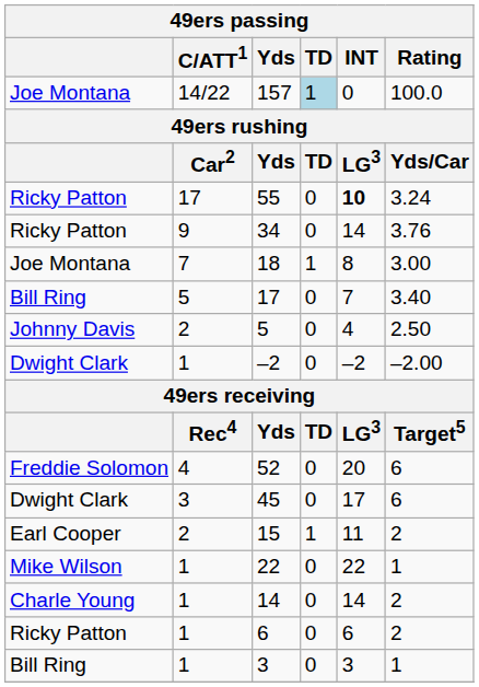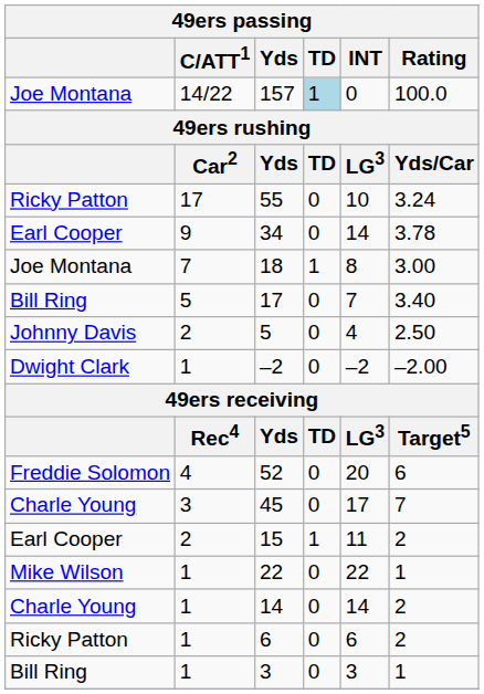55 | INT: bold -> normal
34 | column 1: Ricky Patton -> Earl Cooper
34 | Rating: 3.76 -> 3.78
45 | column 1: Dwight Clark -> Charle Young
45 | Rating: 6 -> 7
